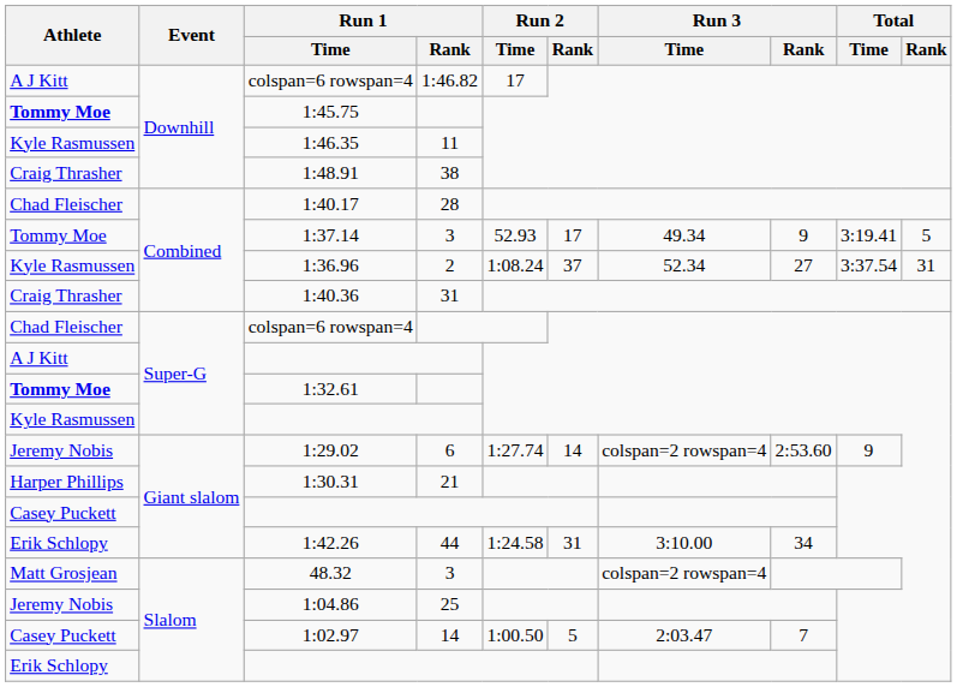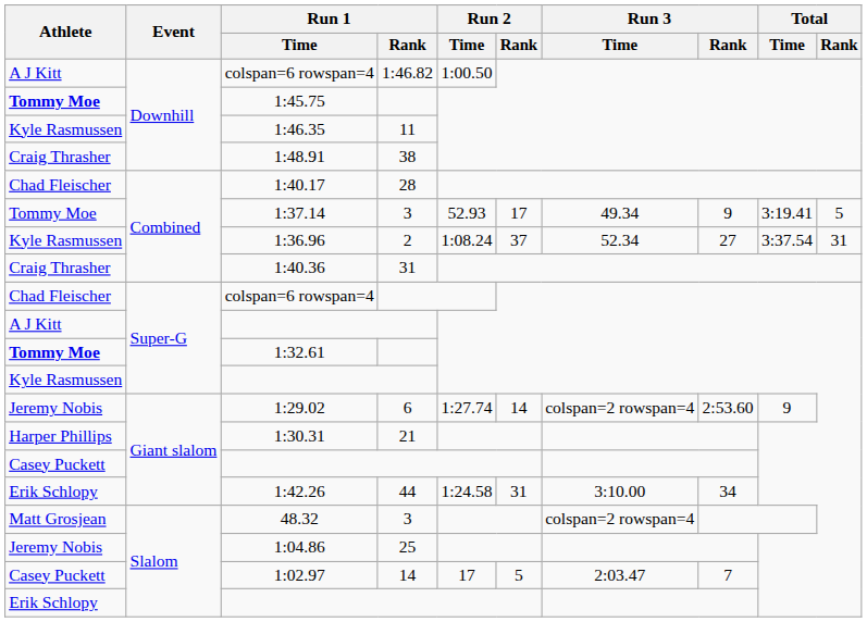A J Kitt / colspan=6 rowspan=4 | Run 2 / Time: 17 -> 1:00.50
1:02.97 | Run 2 / Time: 1:00.50 -> 17
